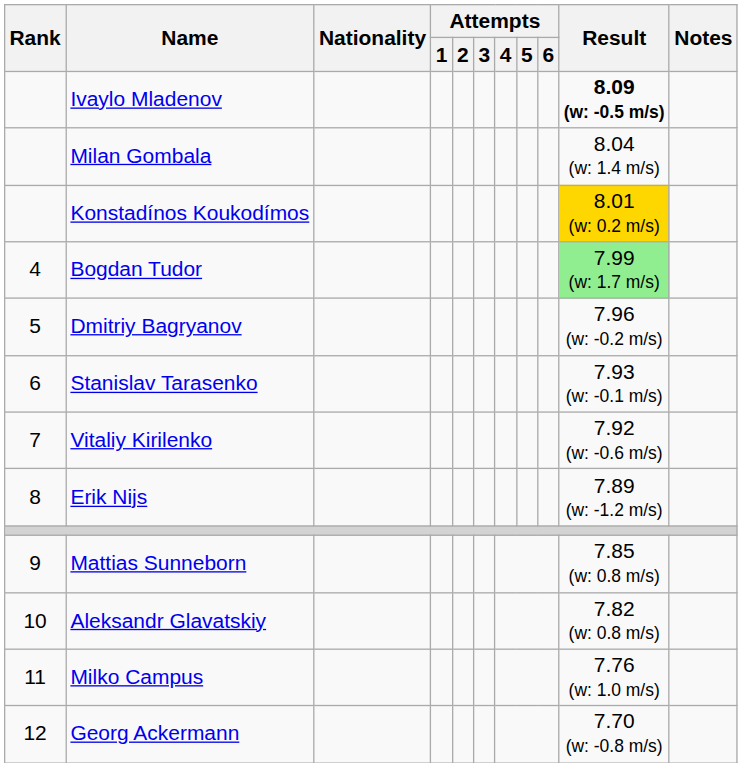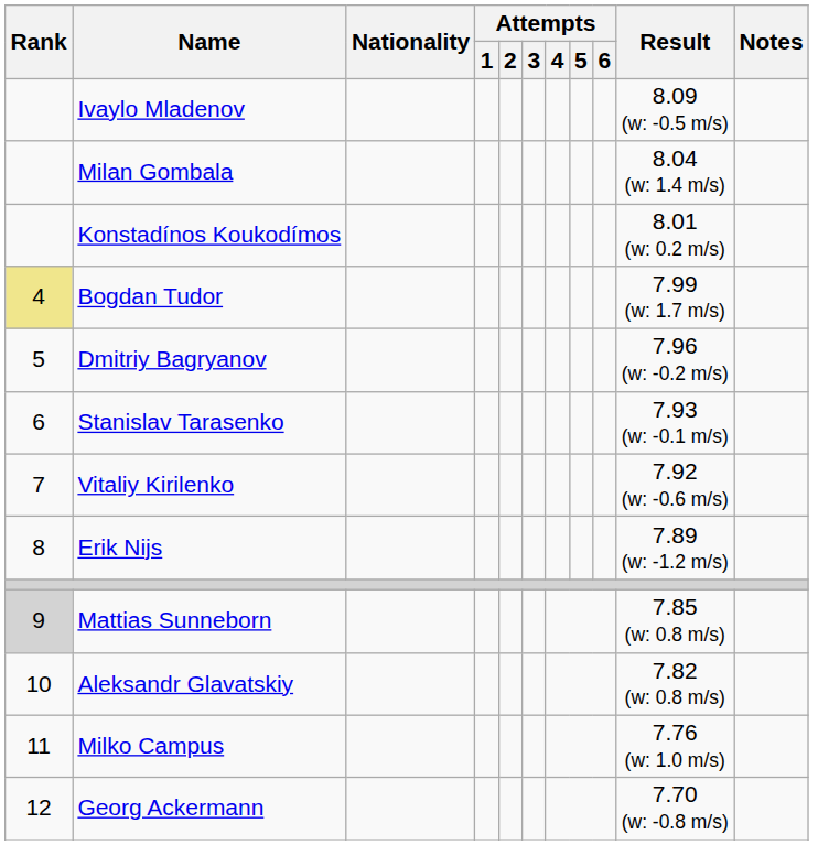Ivaylo Mladenov | Result: bold -> normal
Konstadínos Koukodímos | Result: gold background -> no background
Bogdan Tudor | Rank: no background -> khaki background
Bogdan Tudor | Result: lightgreen background -> no background
Mattias Sunneborn | Rank: no background -> lightgrey background
